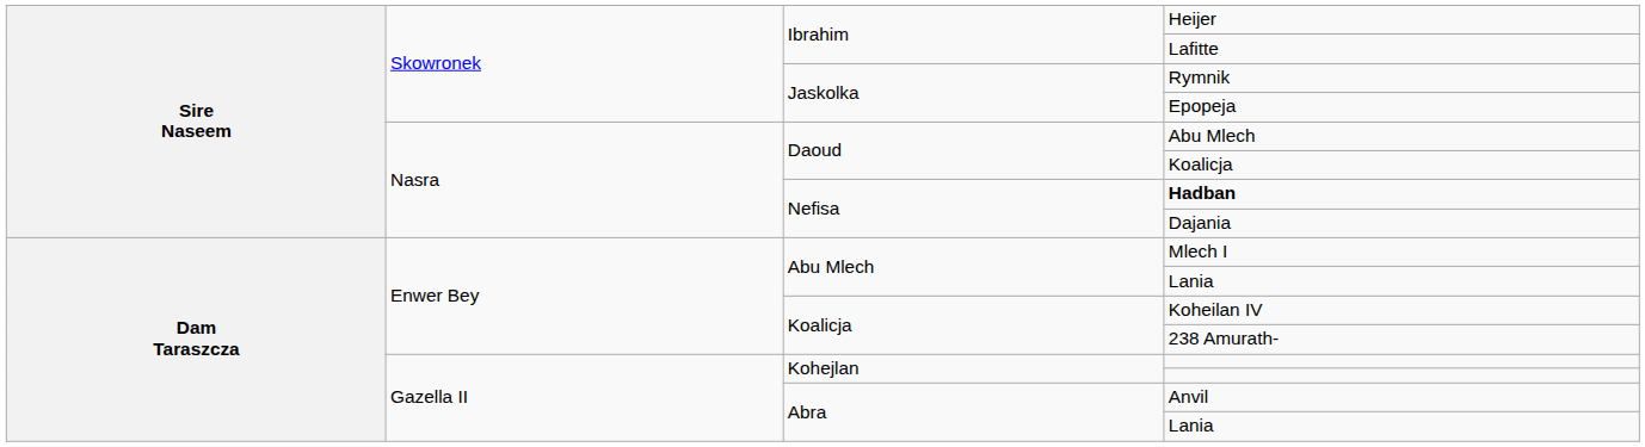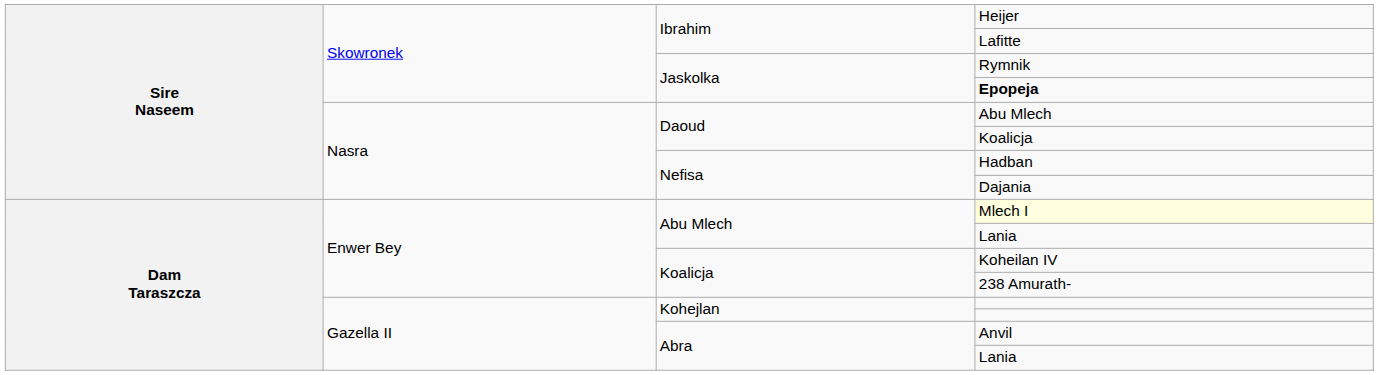Epopeja | column 4: normal -> bold
Hadban | column 4: bold -> normal
Mlech I | column 4: no background -> lightyellow background
